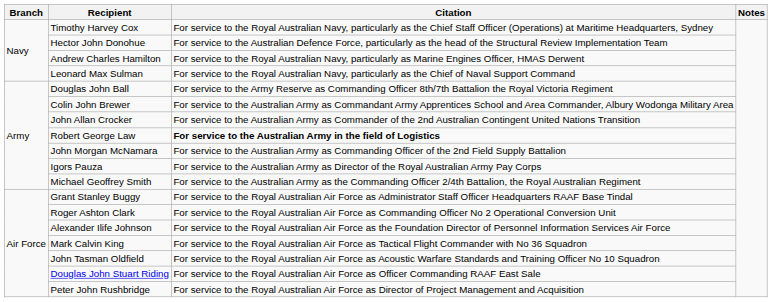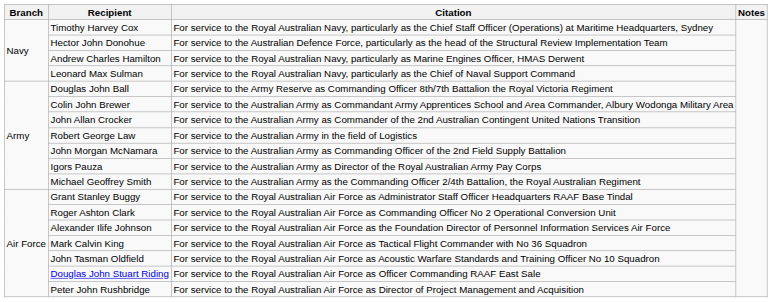Robert George Law | Citation: bold -> normal
